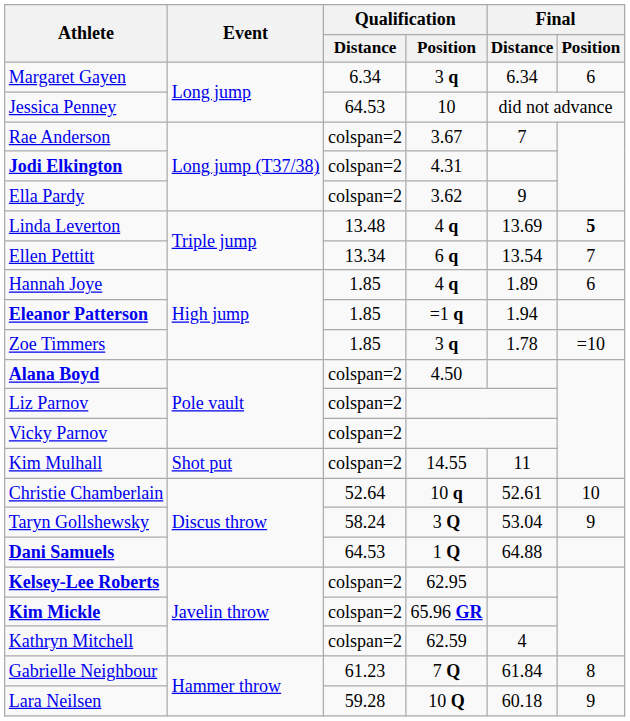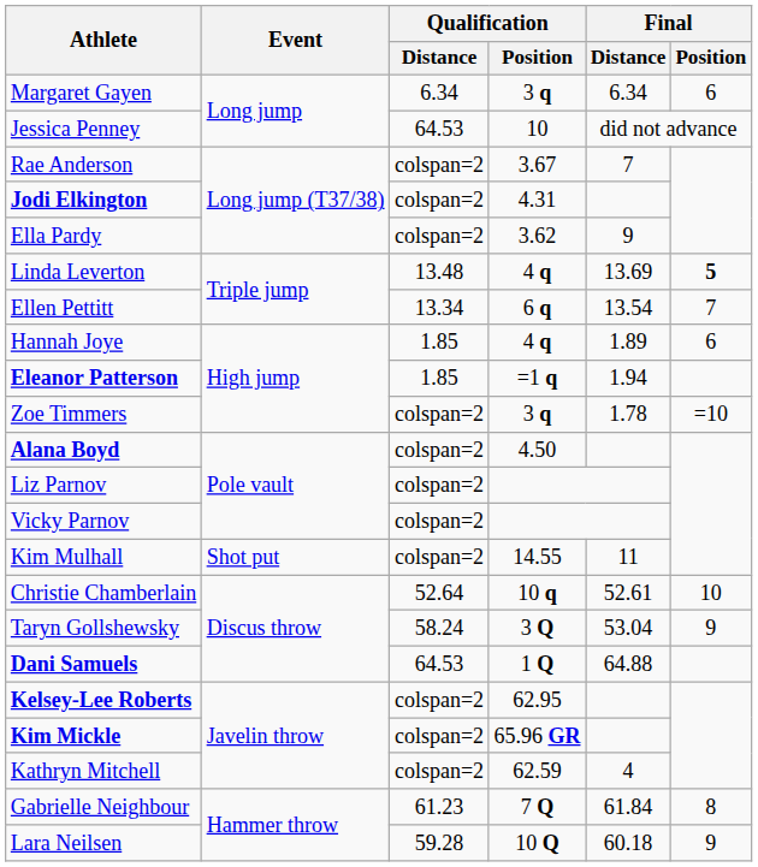Zoe Timmers | Qualification / Distance: 1.85 -> colspan=2
